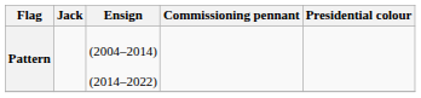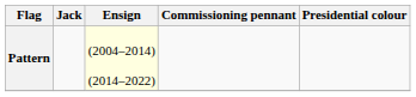Pattern | Ensign: no background -> lightyellow background
